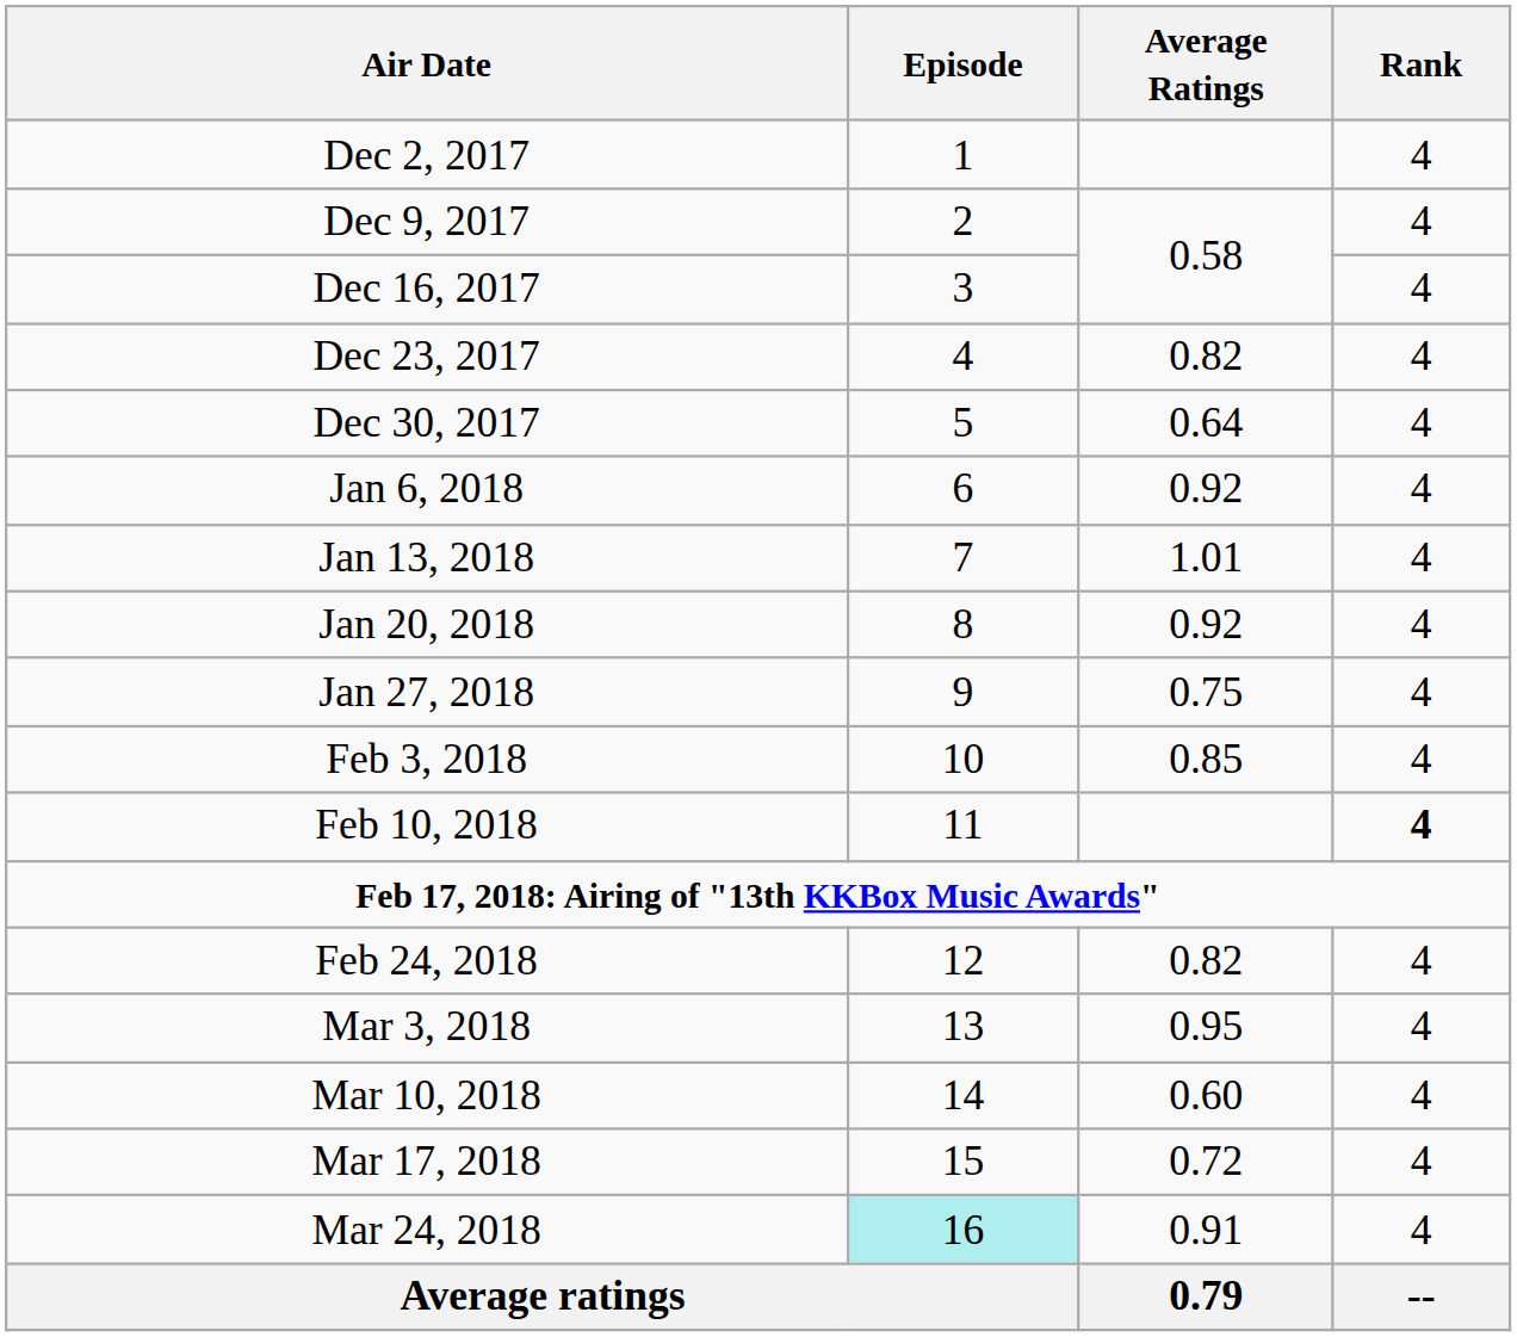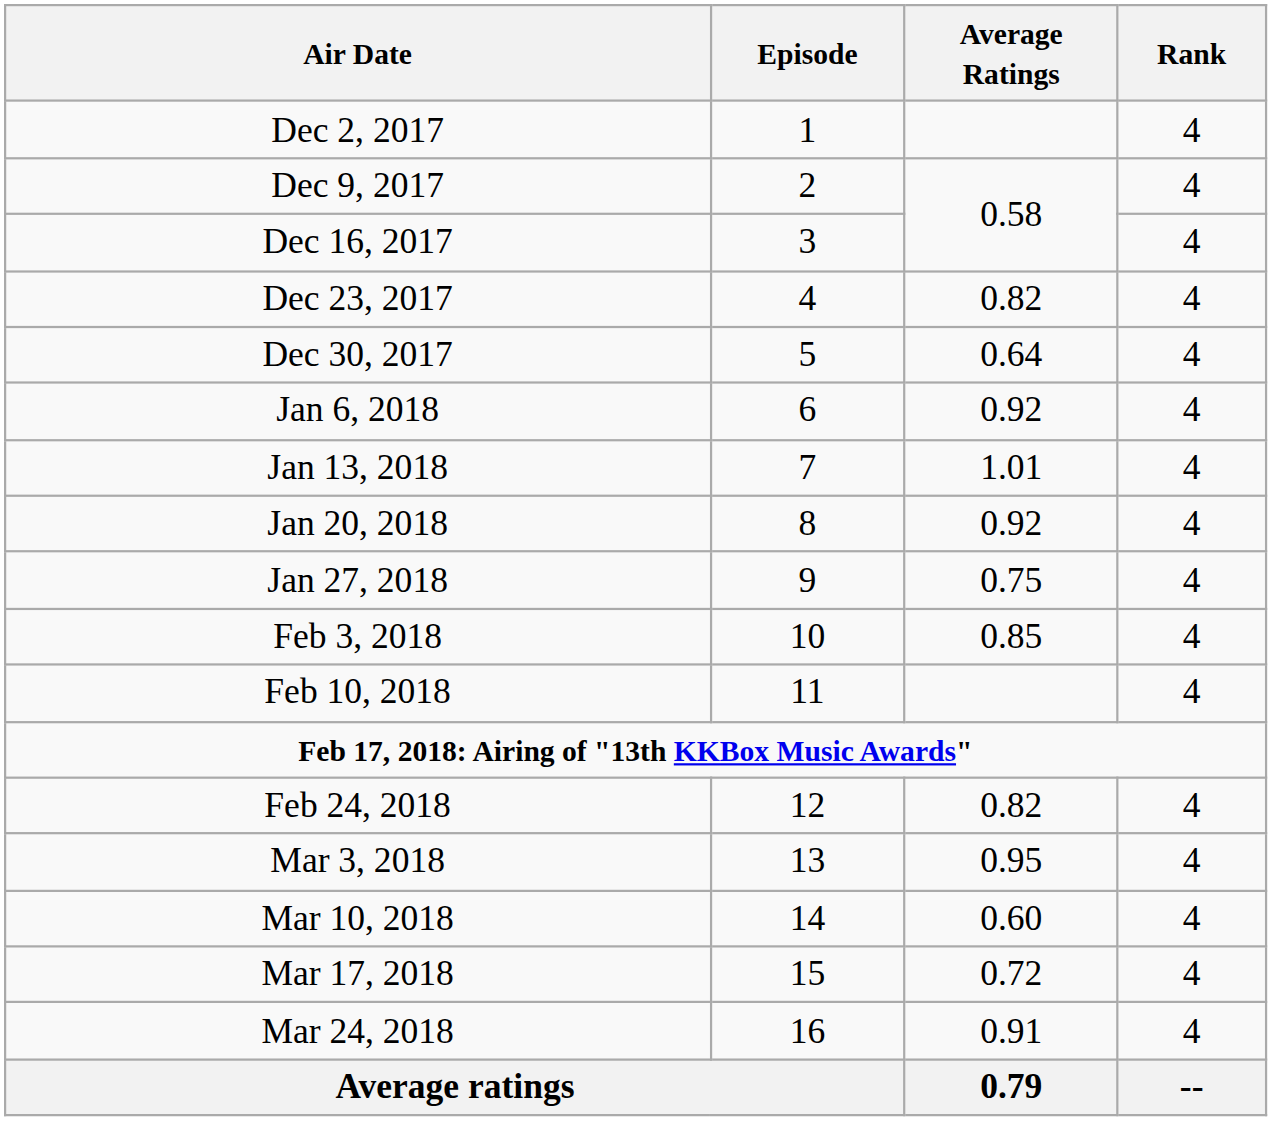Feb 10, 2018 | Rank: bold -> normal
Mar 24, 2018 | Episode: paleturquoise background -> no background
